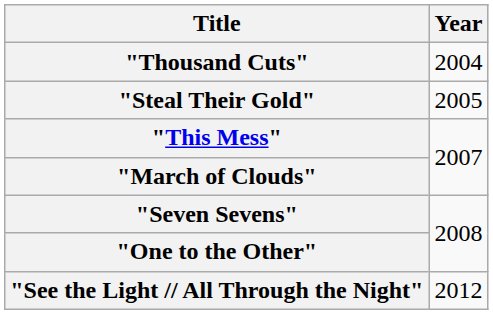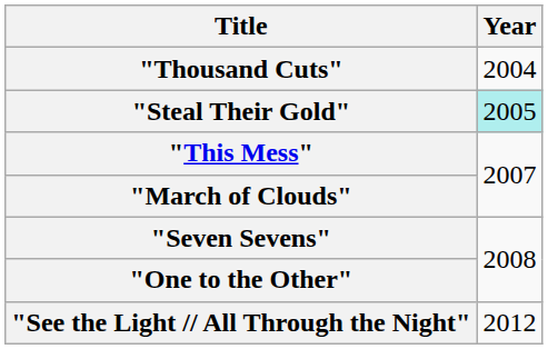"Steal Their Gold" | Year: no background -> paleturquoise background
